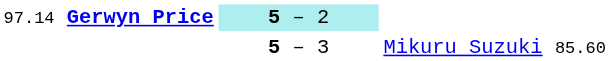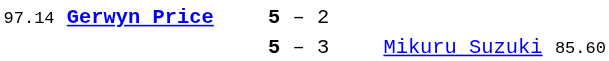97.14 Gerwyn Price | column 2: paleturquoise background -> no background
